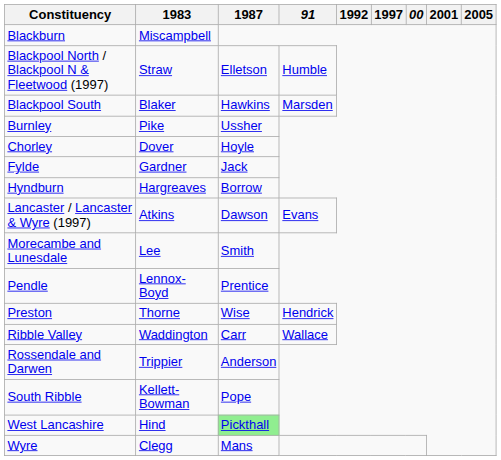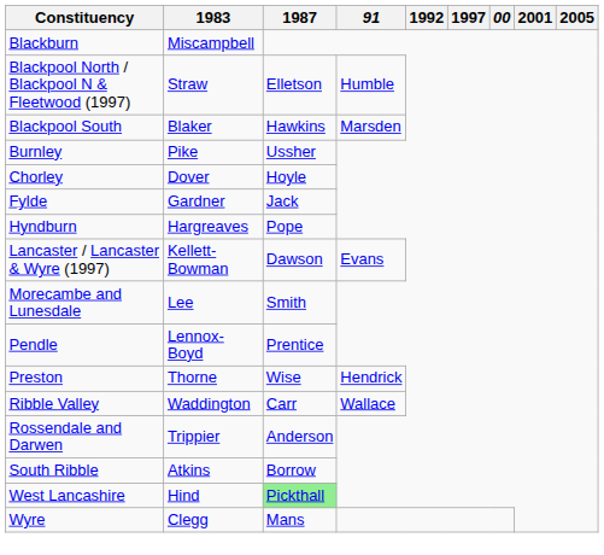Hyndburn | 1987: Borrow -> Pope
Lancaster / Lancaster & Wyre (1997) | 1983: Atkins -> Kellett-Bowman
South Ribble | 1983: Kellett-Bowman -> Atkins
South Ribble | 1987: Pope -> Borrow
